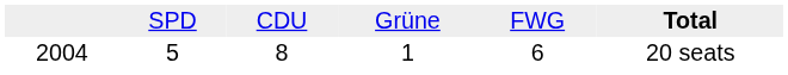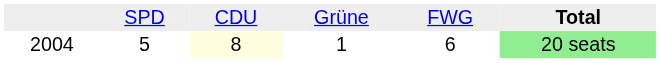2004 | column 3: no background -> lightyellow background
2004 | column 6: no background -> lightgreen background
